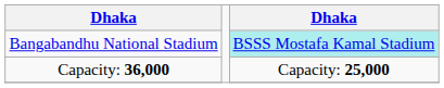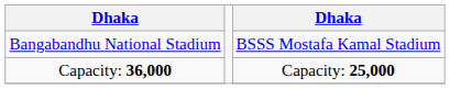Bangabandhu National Stadium | column 3: paleturquoise background -> no background
